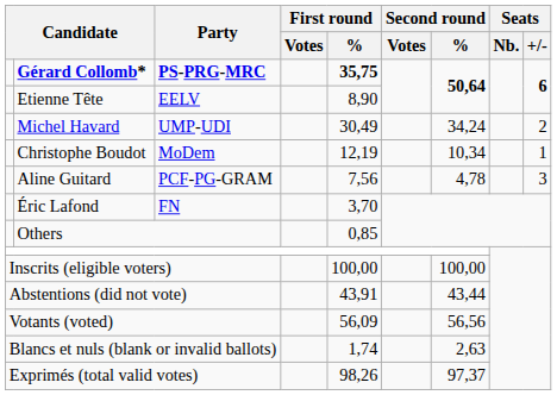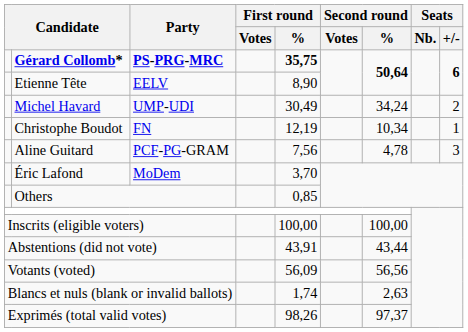Christophe Boudot | Party: MoDem -> FN
Éric Lafond | Party: FN -> MoDem
